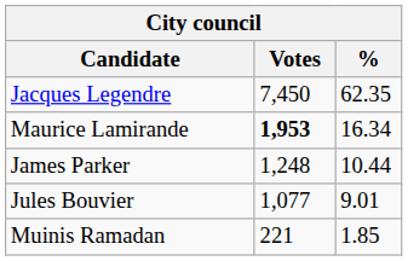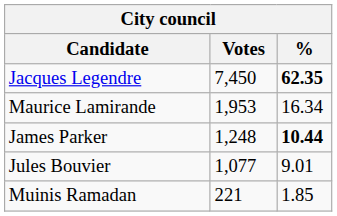Jacques Legendre | %: normal -> bold
Maurice Lamirande | Votes: bold -> normal
James Parker | %: normal -> bold
